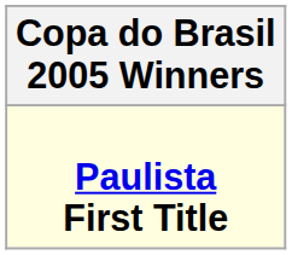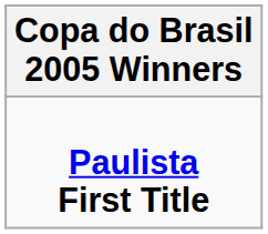row 2 | column 1: lightyellow background -> no background
